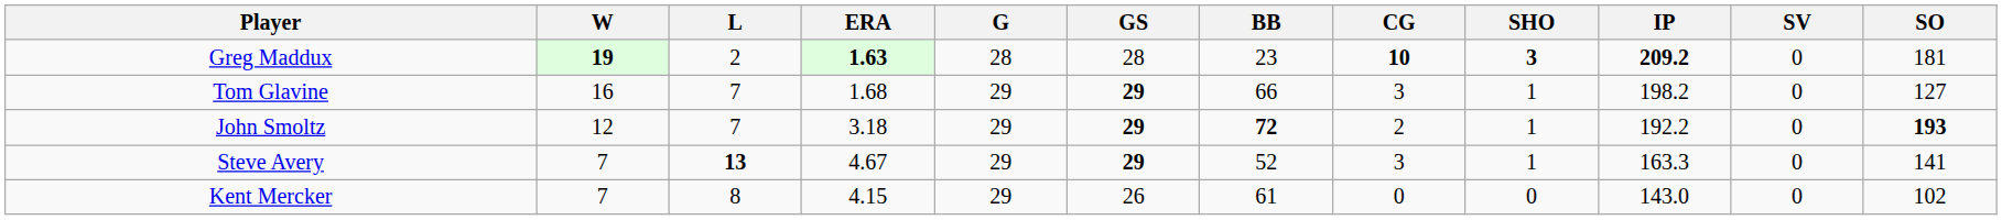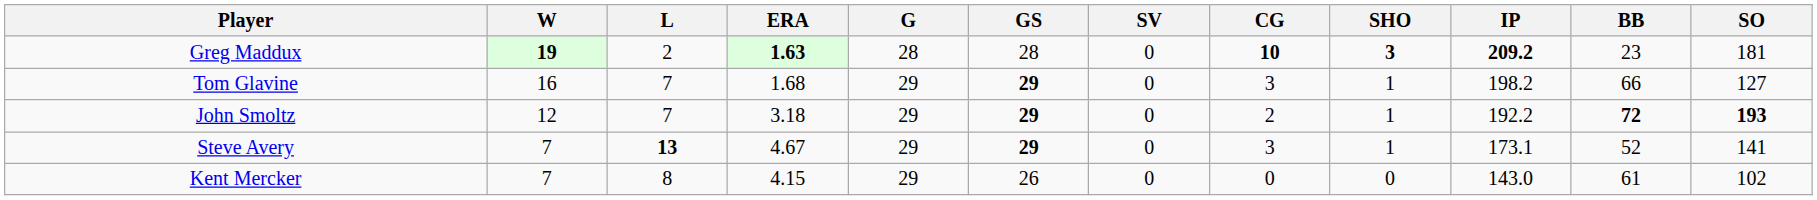columns swapped: SV <-> BB
Steve Avery | IP: 163.3 -> 173.1
